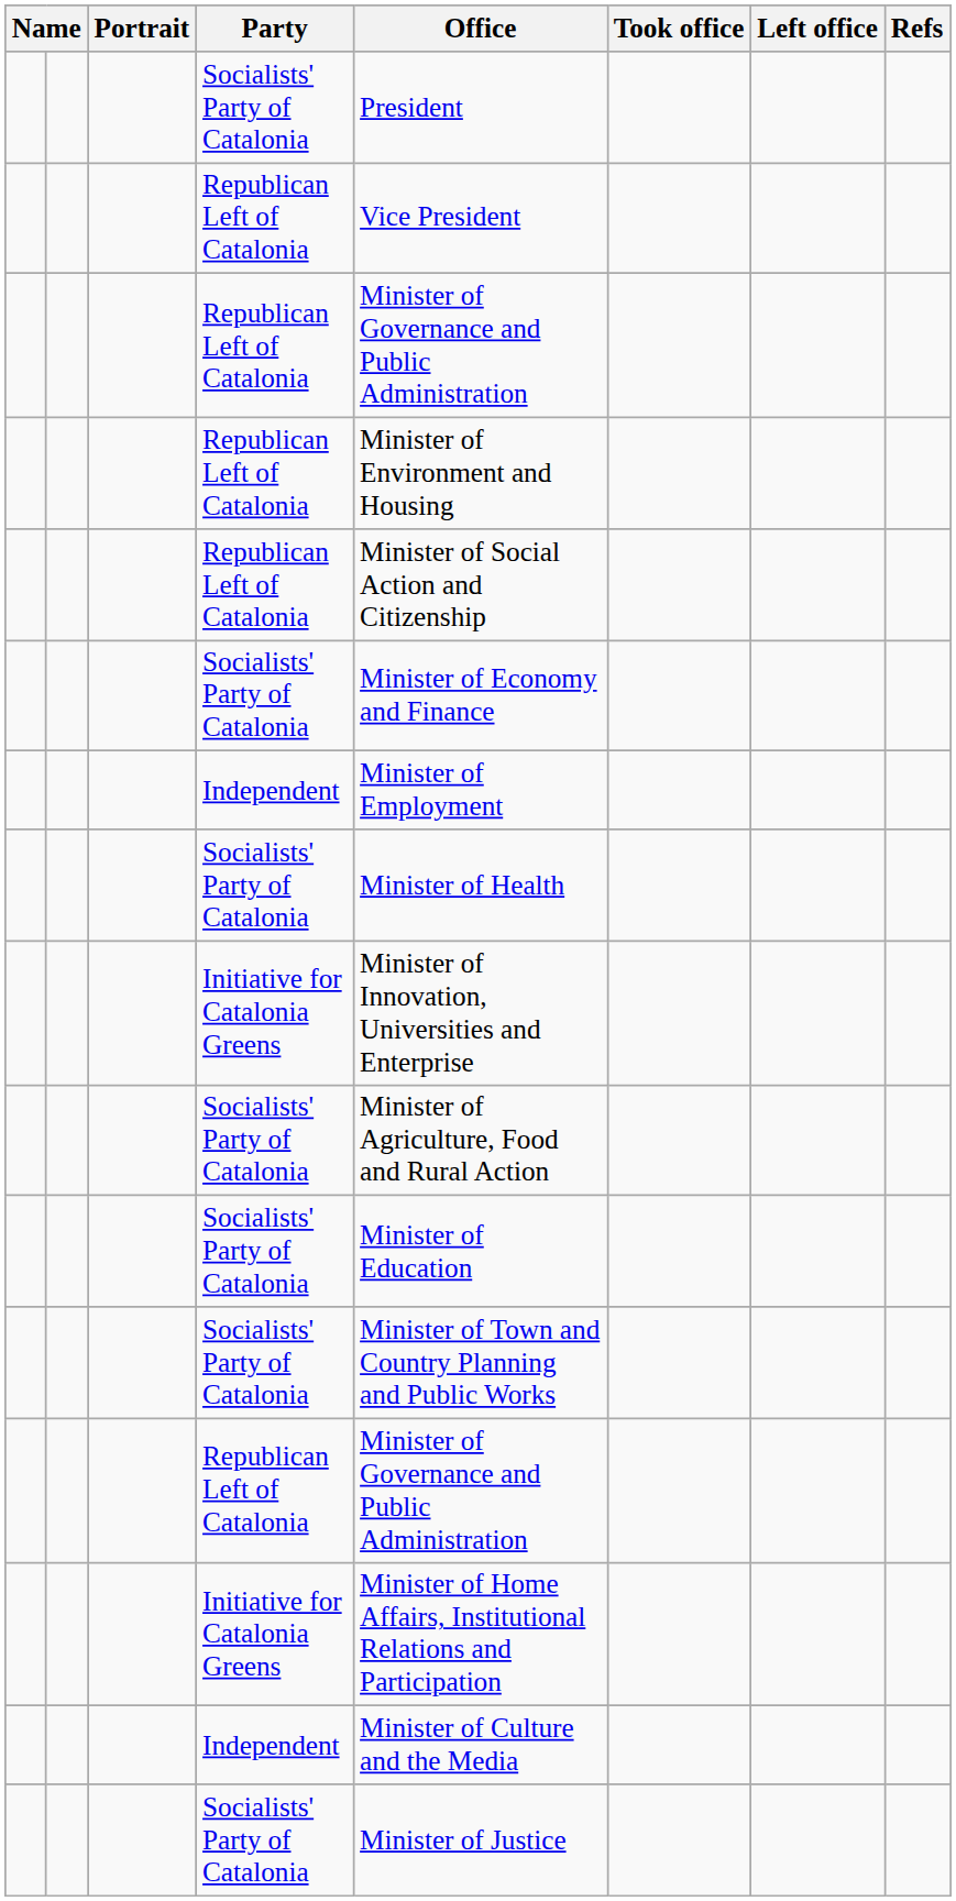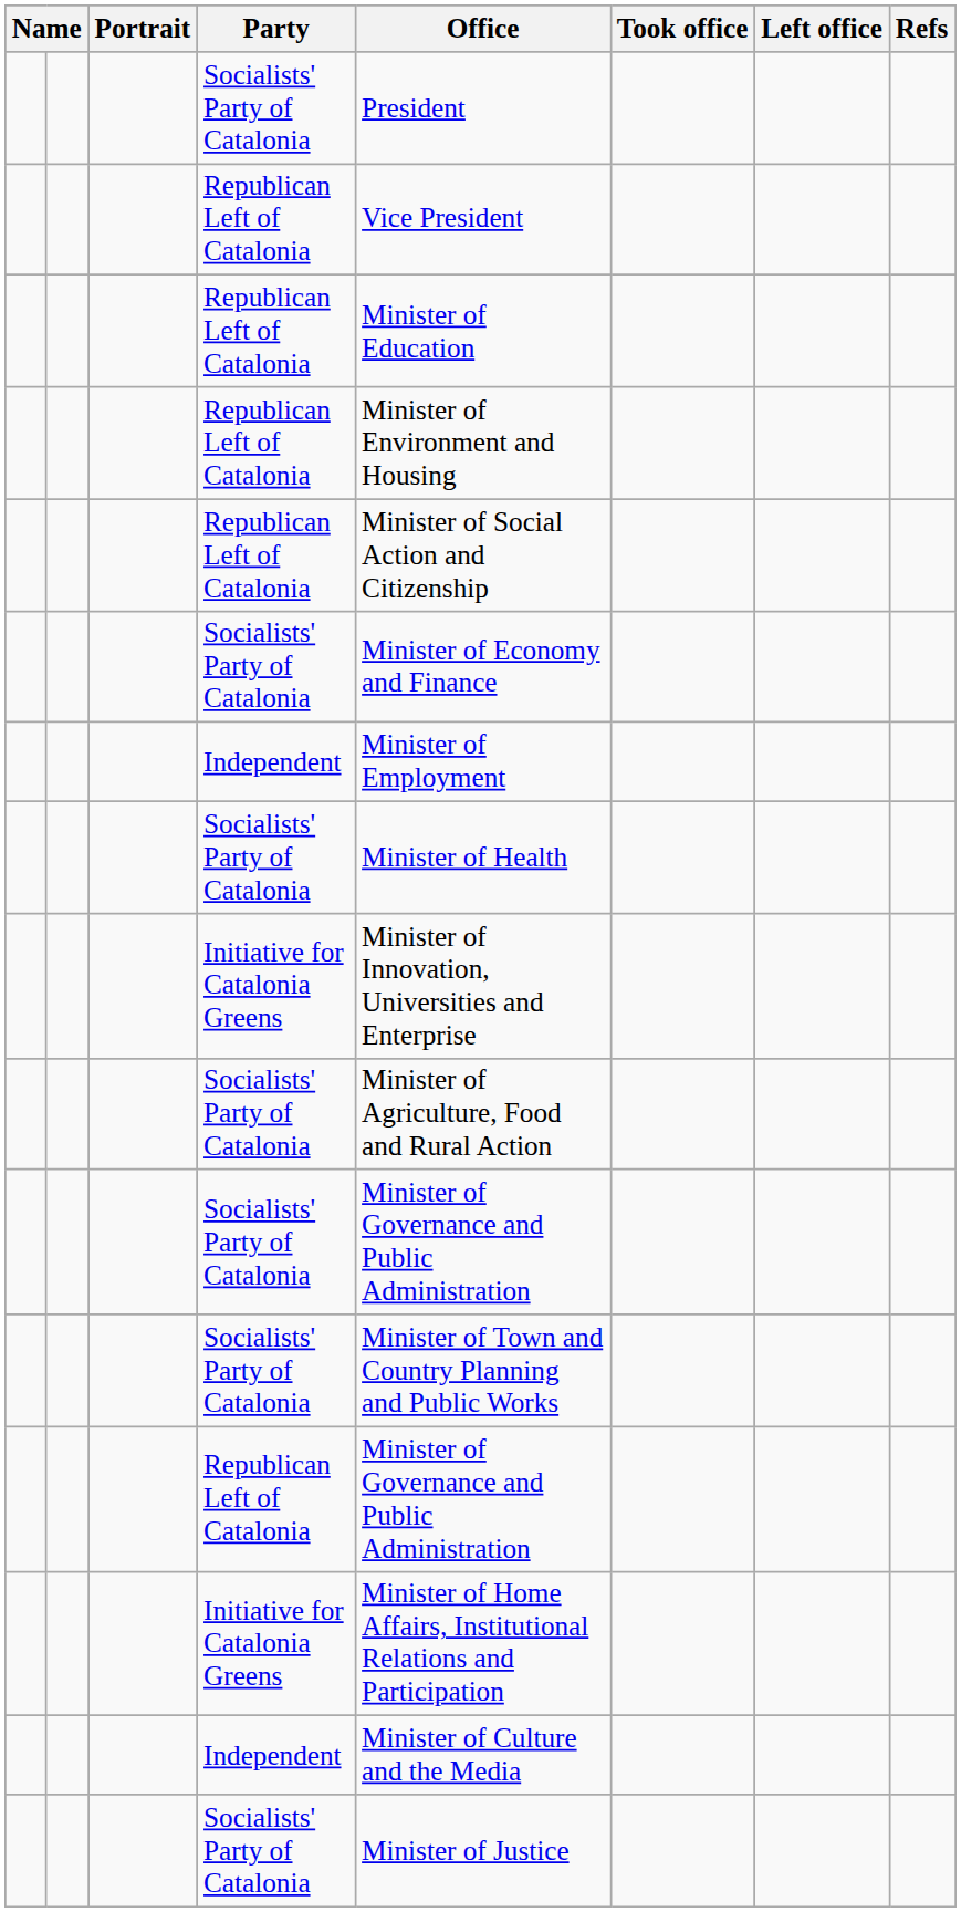row 4 | Office: Minister of Governance and Public Administration -> Minister of Education
row 12 | Office: Minister of Education -> Minister of Governance and Public Administration
